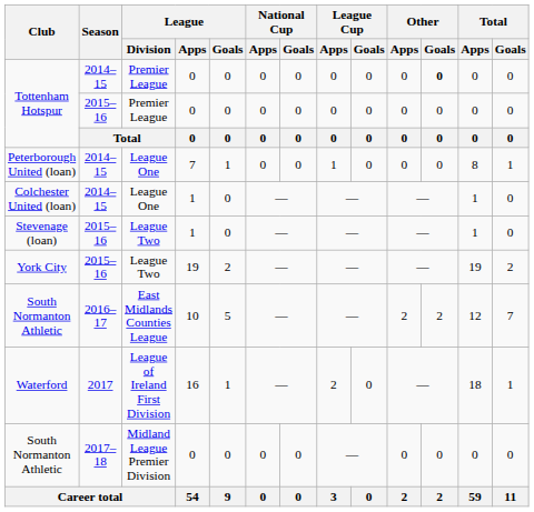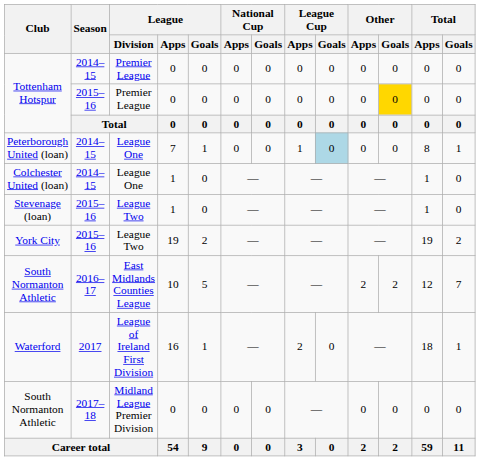Tottenham Hotspur / 2014–15 | Other / Goals: bold -> normal
Tottenham Hotspur / 2015–16 | Other / Goals: no background -> gold background
Peterborough United (loan) | League Cup / Goals: no background -> lightblue background
